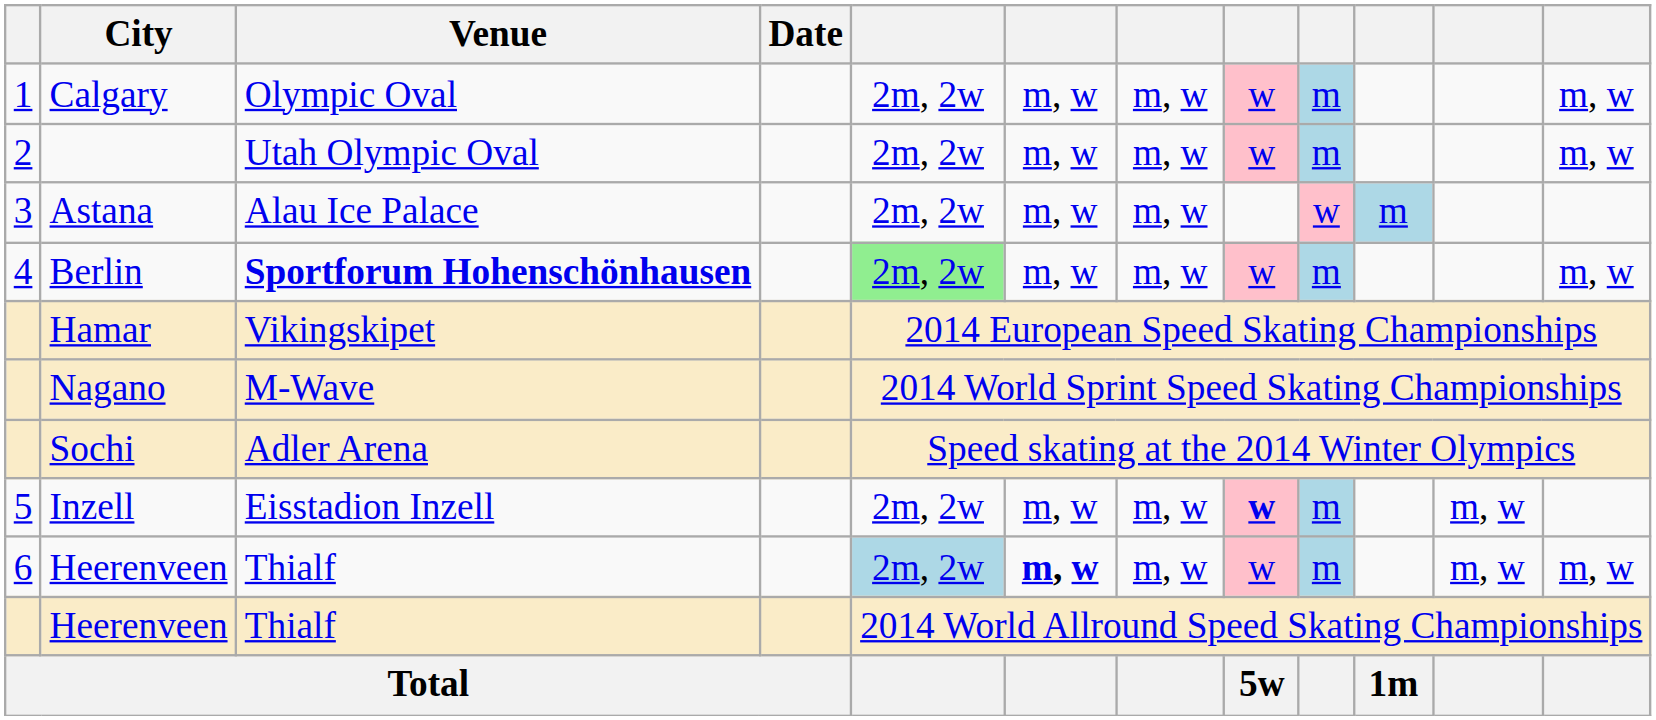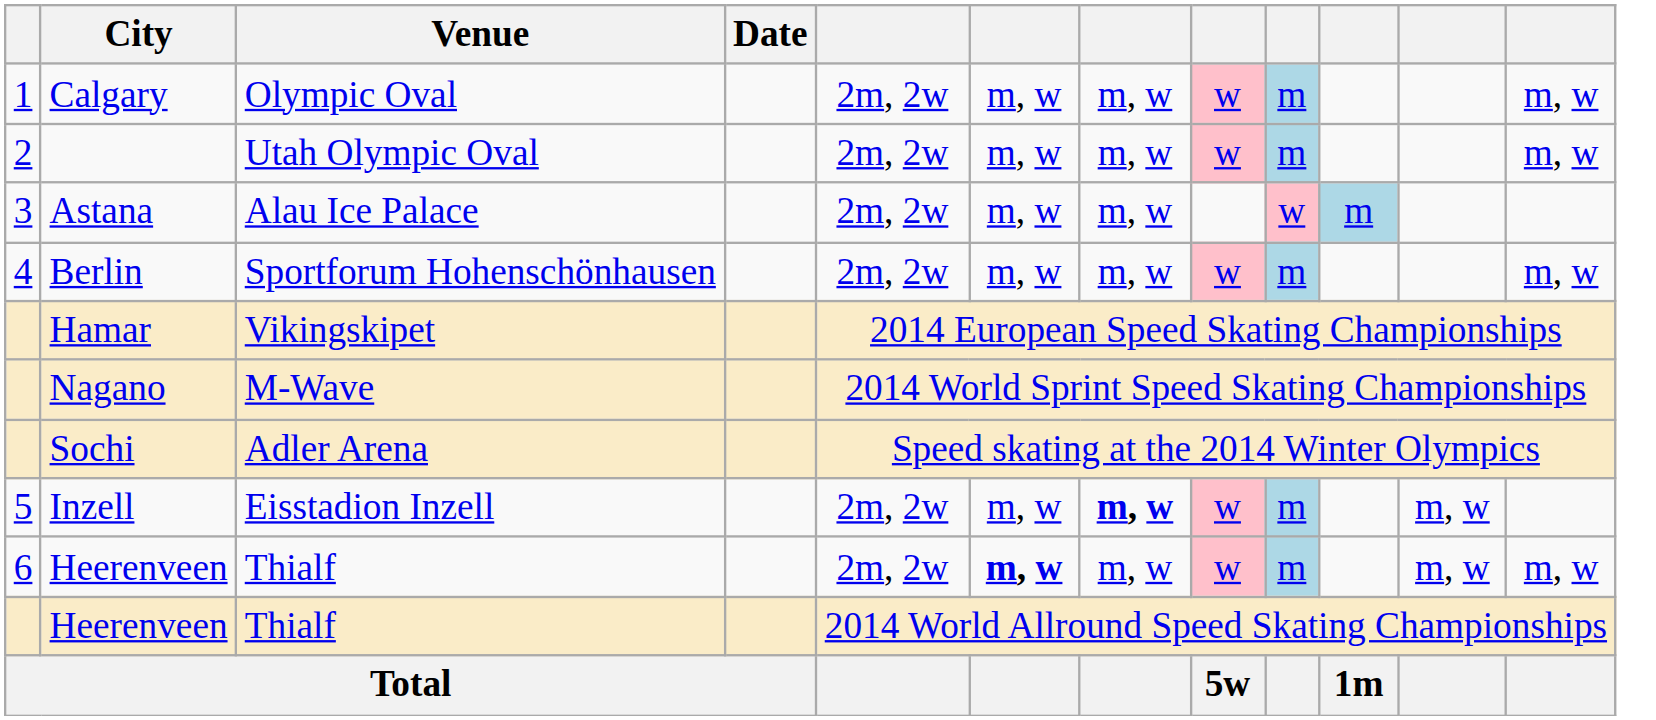Berlin | Venue: bold -> normal
Berlin | column 5: lightgreen background -> no background
Inzell | column 7: normal -> bold
Inzell | column 8: bold -> normal
6 / Heerenveen | column 5: lightblue background -> no background
